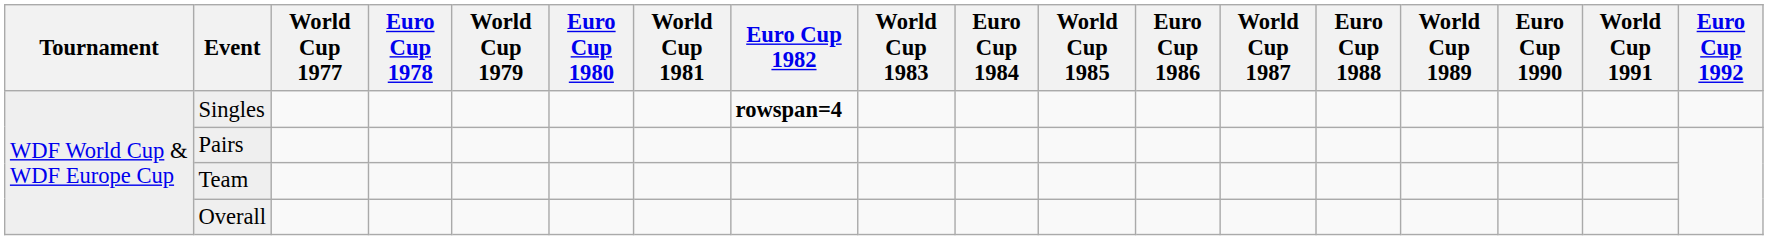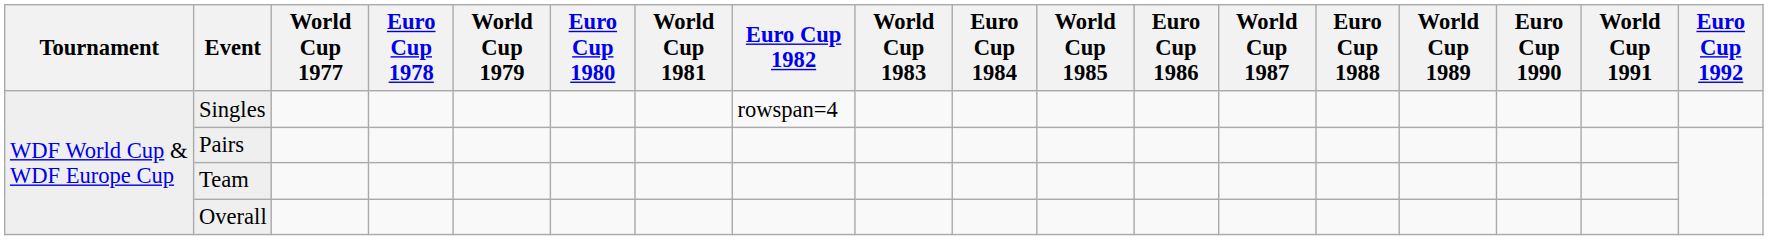Singles | Euro Cup 1982: bold -> normal
